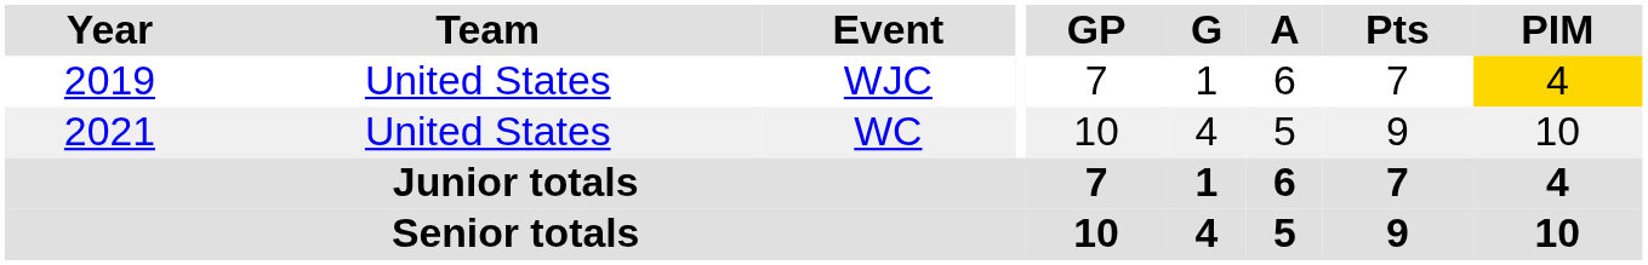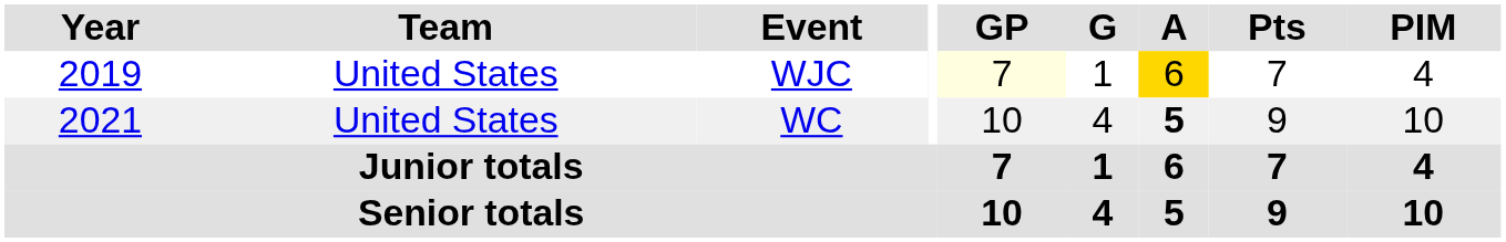WJC | GP: no background -> lightyellow background
WJC | A: no background -> gold background
WJC | PIM: gold background -> no background
WC | A: normal -> bold
